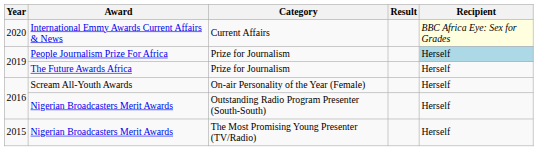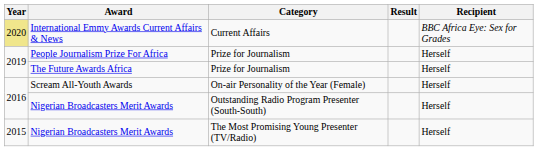International Emmy Awards Current Affairs & News | Year: no background -> khaki background
International Emmy Awards Current Affairs & News | Recipient: lightyellow background -> no background
People Journalism Prize For Africa | Recipient: lightblue background -> no background
